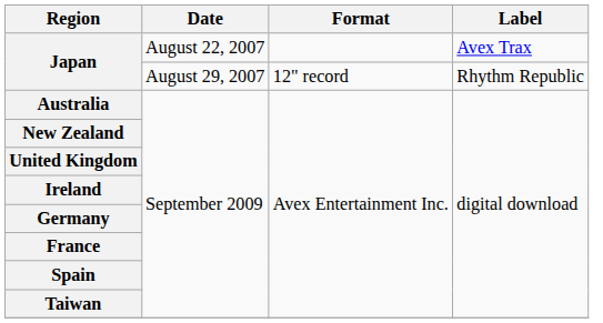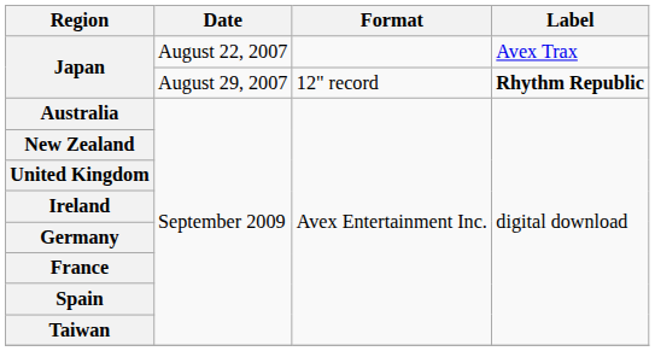August 29, 2007 | Label: normal -> bold
